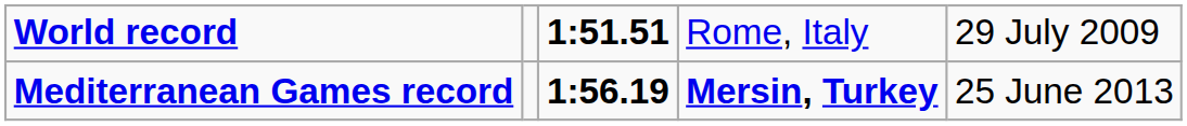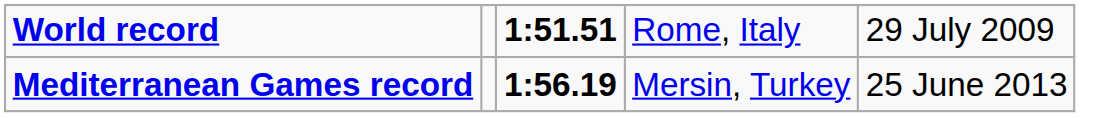Mediterranean Games record | column 4: bold -> normal
